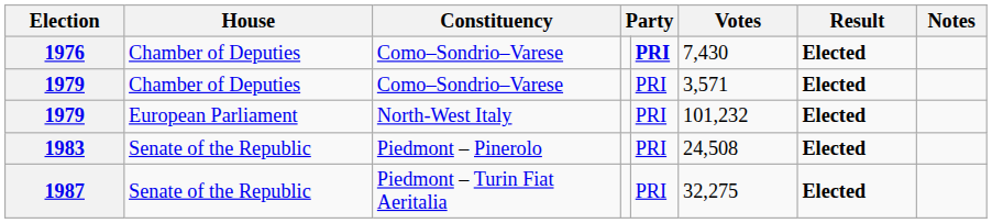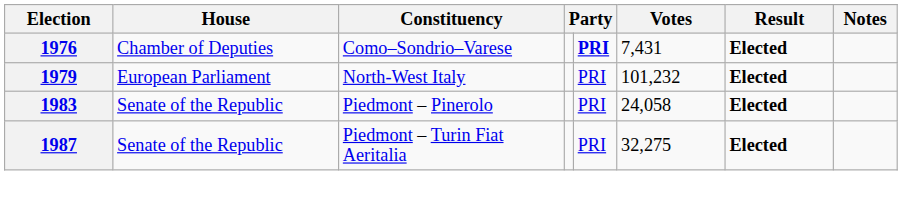1976 | Votes: 7,430 -> 7,431
- row: 1979 | Chamber of Deputies | Como–Sondrio–Varese | PRI | 3,571 | Elected
1983 | Votes: 24,508 -> 24,058
